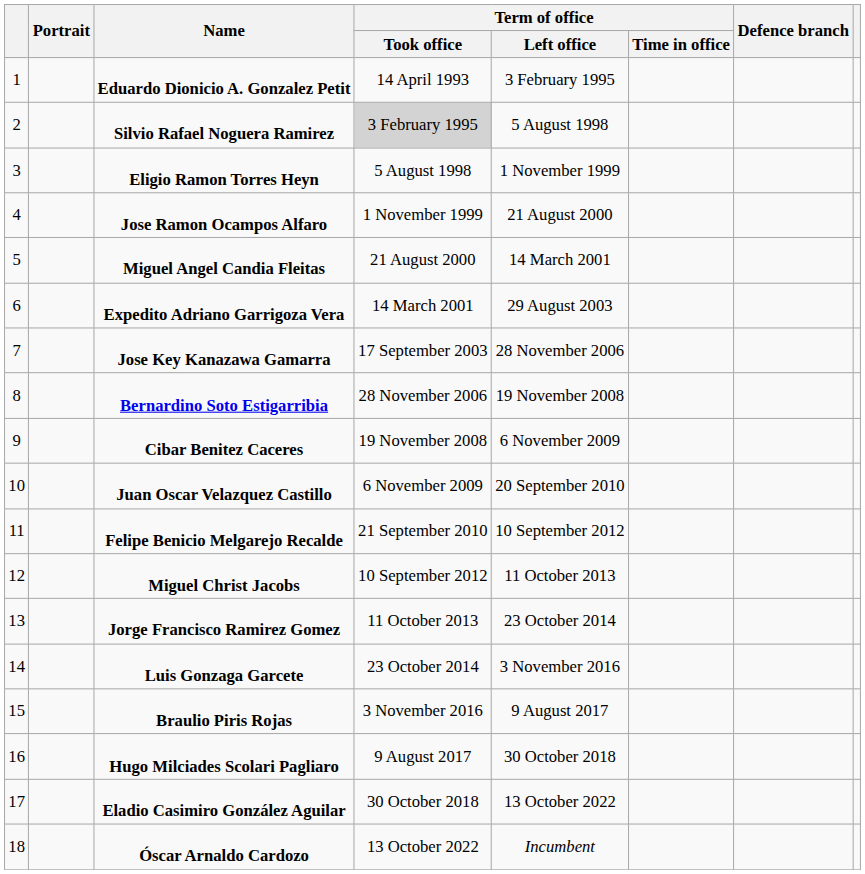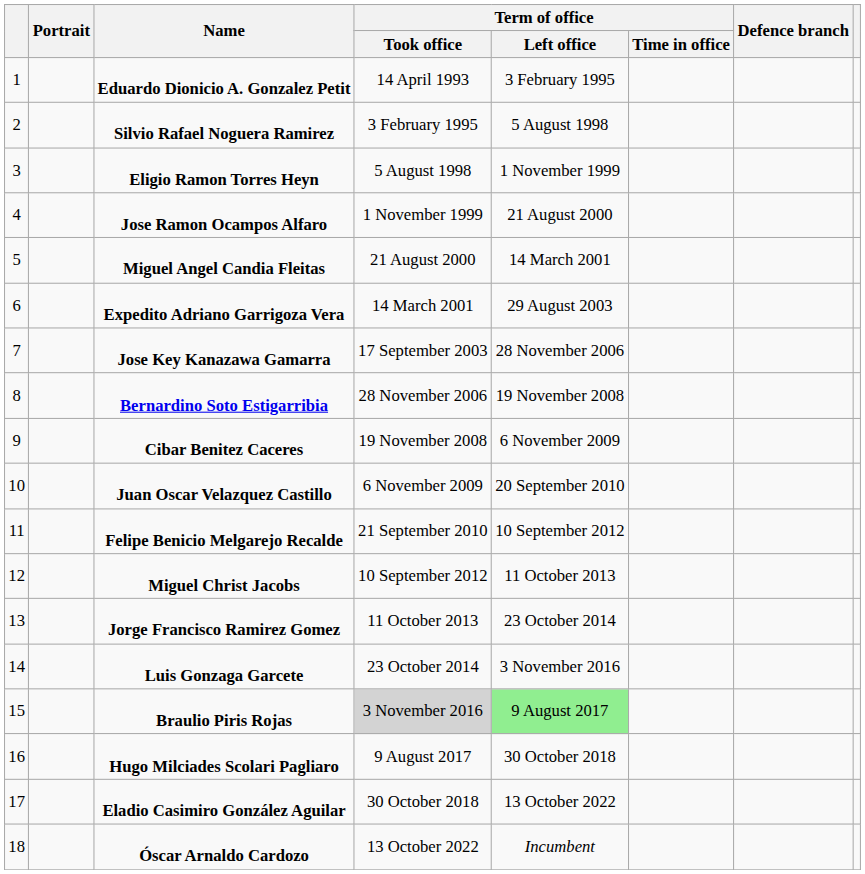Silvio Rafael Noguera Ramirez | Term of office / Took office: lightgrey background -> no background
Braulio Piris Rojas | Term of office / Took office: no background -> lightgrey background
Braulio Piris Rojas | Term of office / Left office: no background -> lightgreen background
